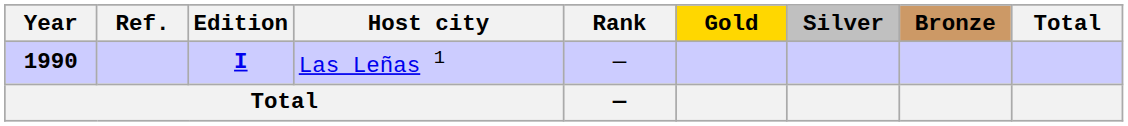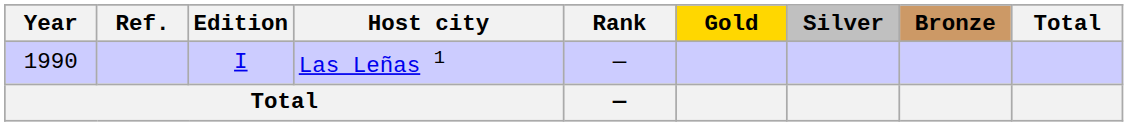Las Leñas 1 | Year: bold -> normal
Las Leñas 1 | Edition: bold -> normal
